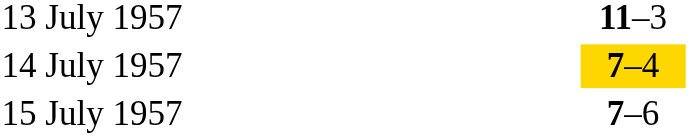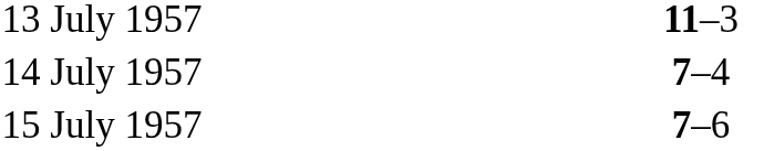14 July 1957 | column 2: gold background -> no background
